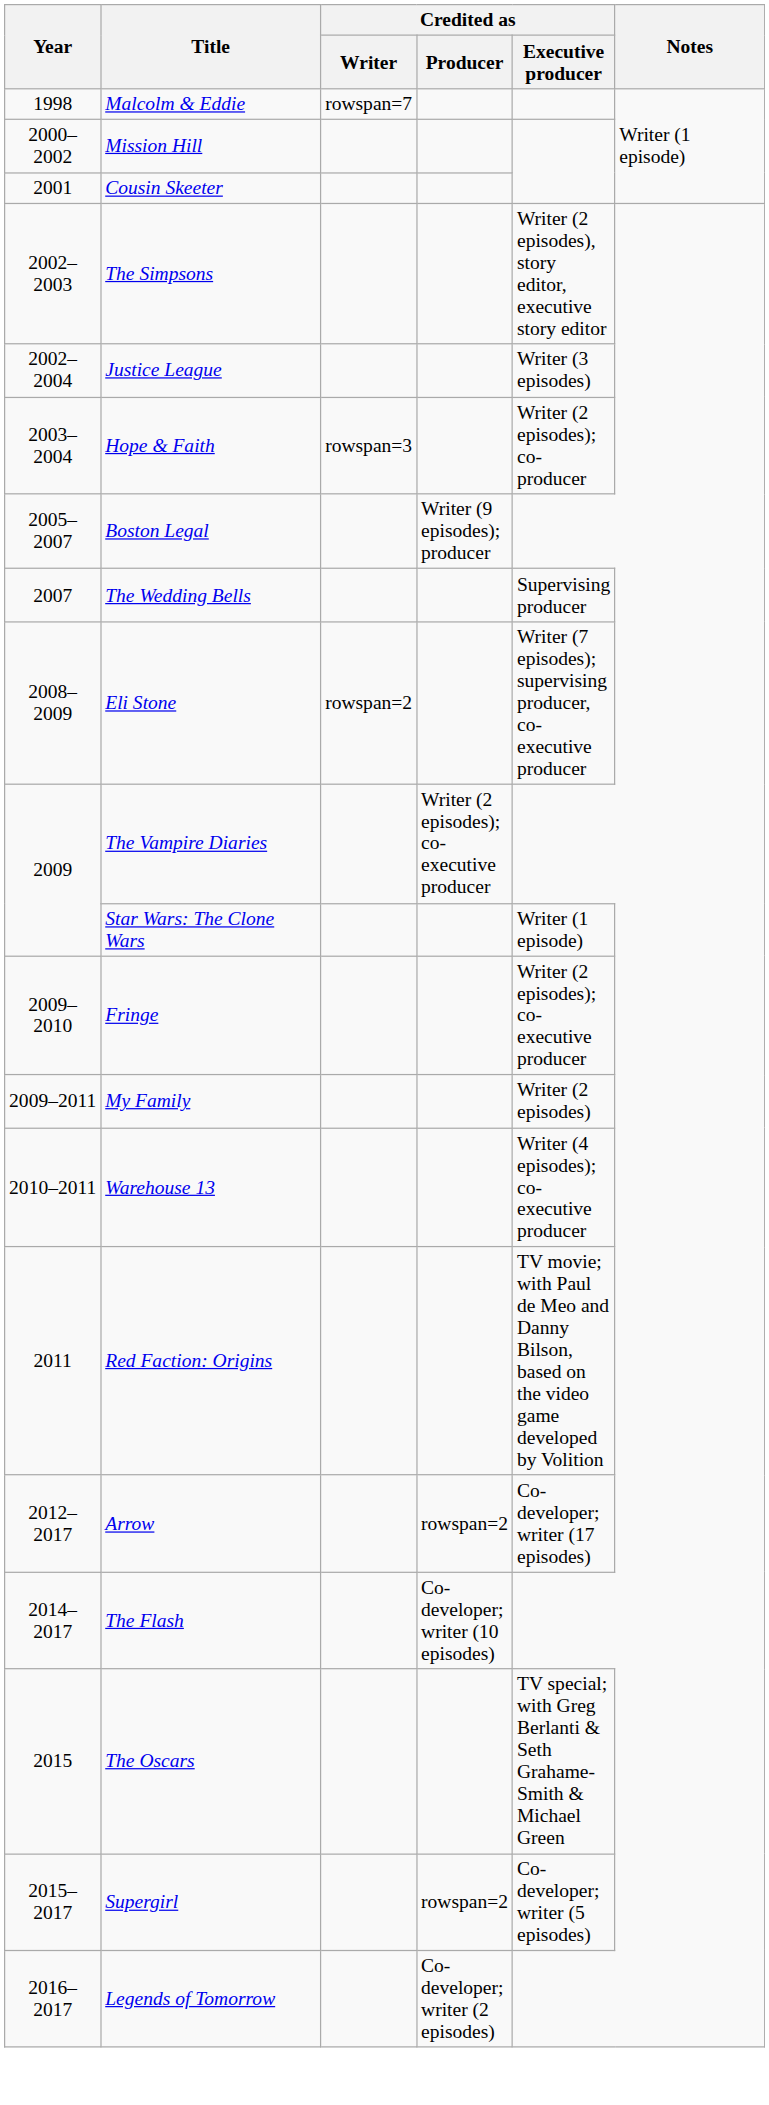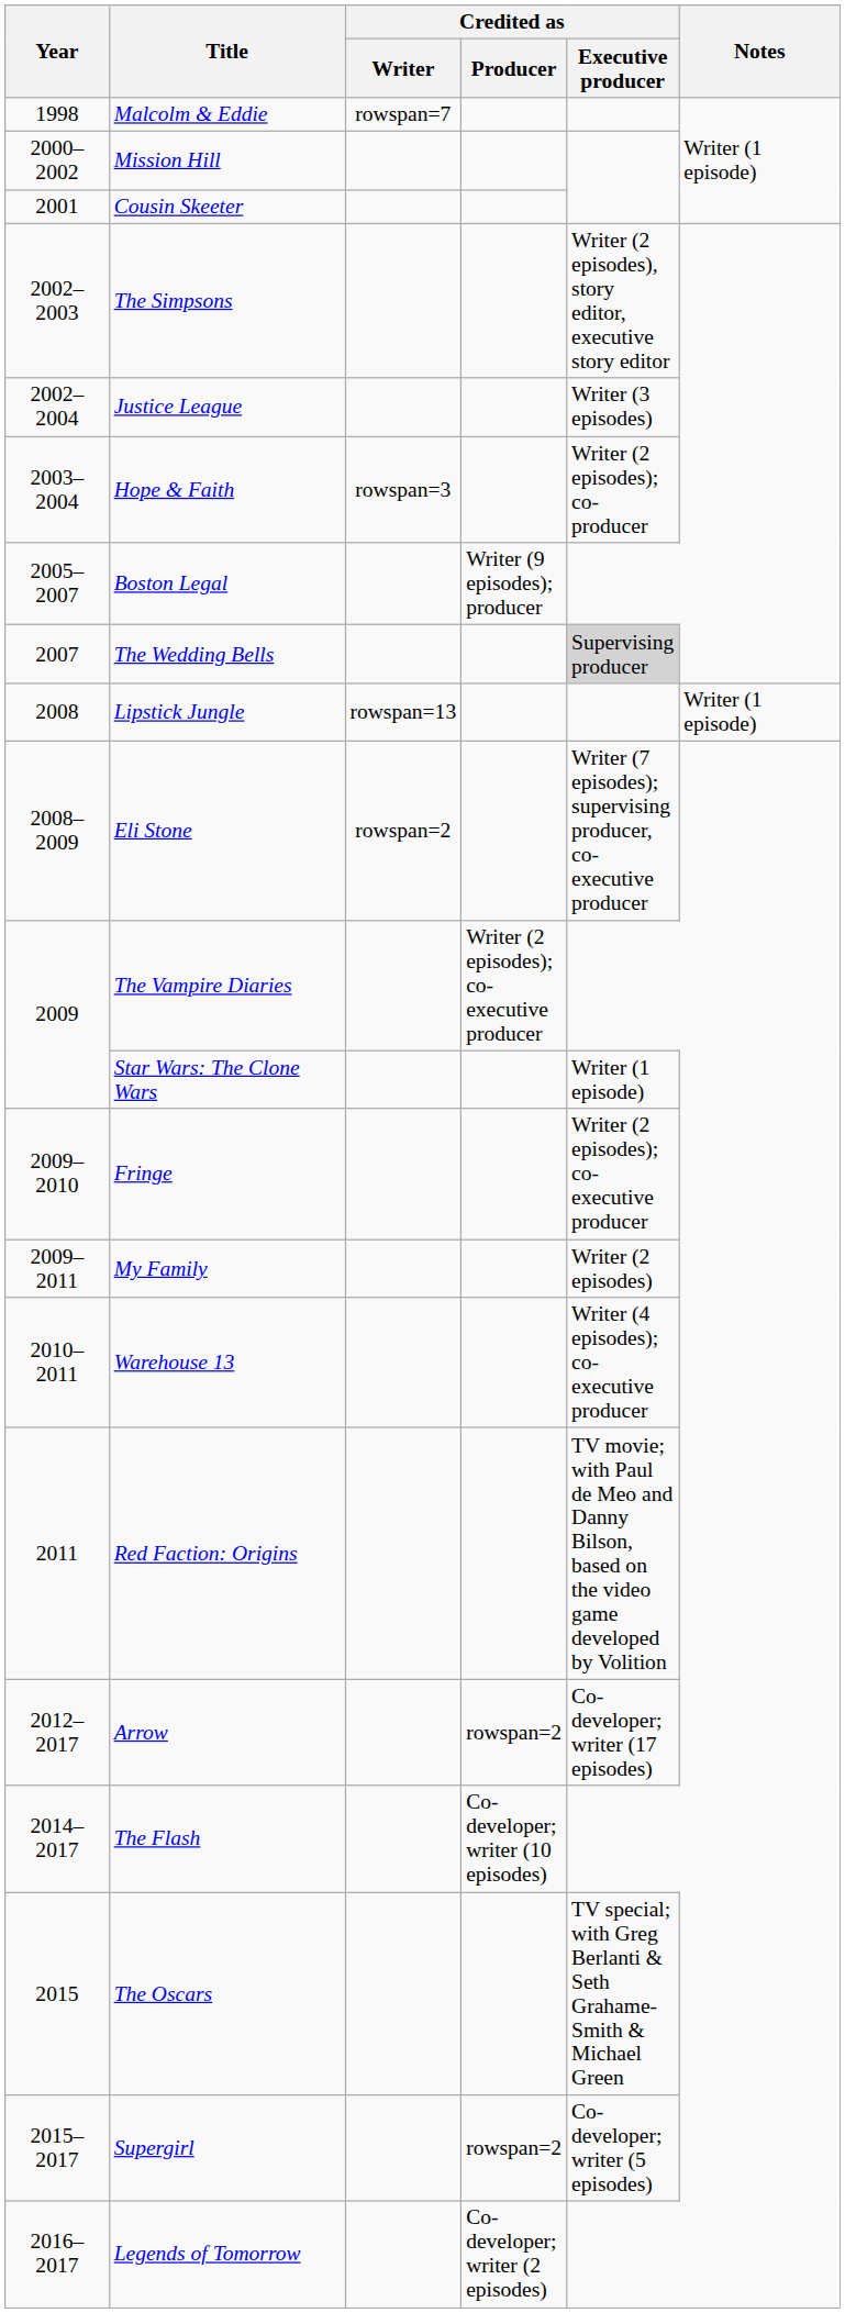The Wedding Bells | Credited as / Executive producer: no background -> lightgrey background
+ row: 2008 | Lipstick Jungle | rowspan=13 | Writer (1 episode)
